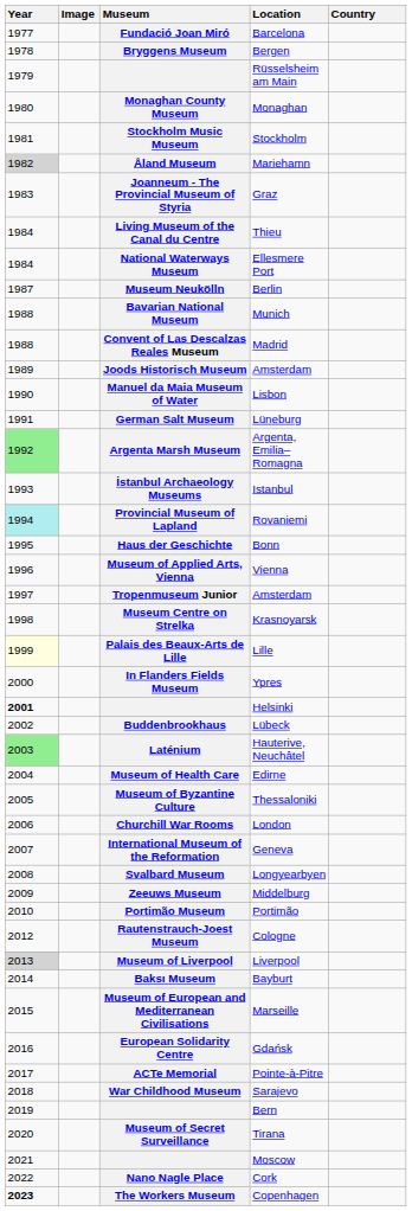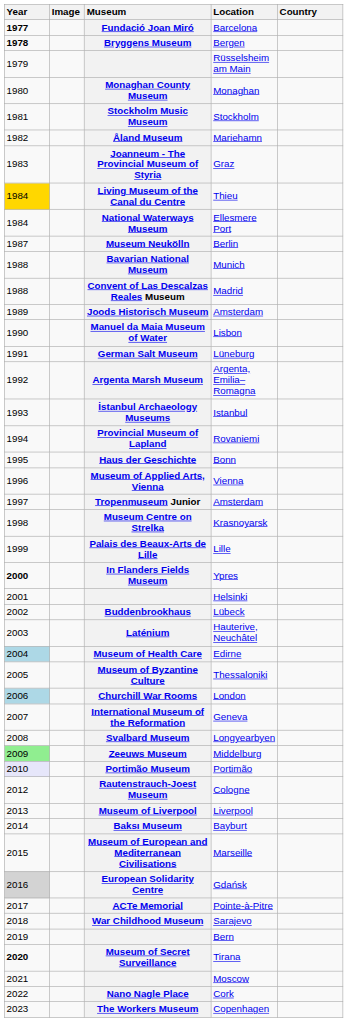Barcelona | Year: normal -> bold
Bergen | Year: normal -> bold
Mariehamn | Year: lightgrey background -> no background
Thieu | Year: no background -> gold background
Argenta, Emilia–Romagna | Year: lightgreen background -> no background
Rovaniemi | Year: paleturquoise background -> no background
Lille | Year: lightyellow background -> no background
Ypres | Year: normal -> bold
Helsinki | Year: bold -> normal
Hauterive, Neuchâtel | Year: lightgreen background -> no background
Edirne | Year: no background -> lightblue background
London | Year: no background -> lightblue background
Middelburg | Year: no background -> lightgreen background
Portimão | Year: no background -> lavender background
Liverpool | Year: lightgrey background -> no background
Gdańsk | Year: no background -> lightgrey background
Tirana | Year: normal -> bold
Copenhagen | Year: bold -> normal
